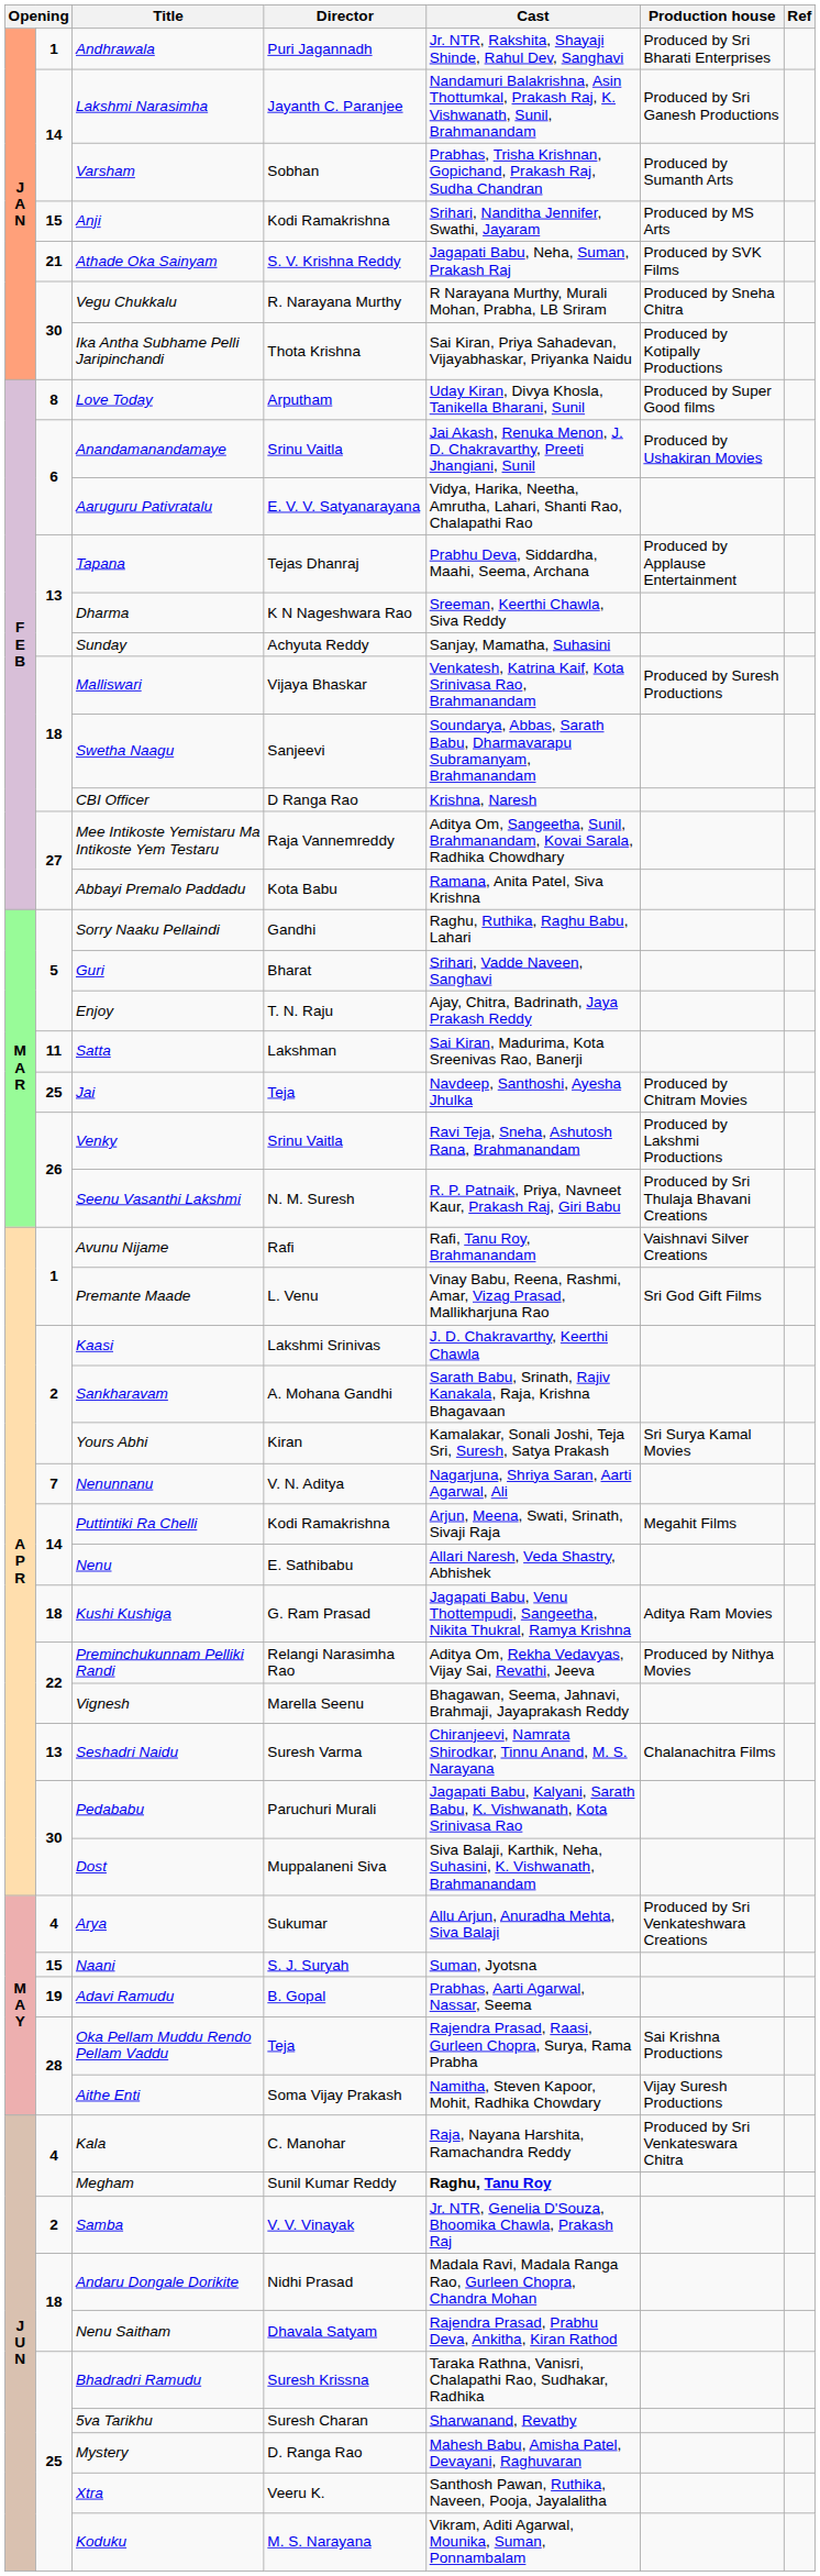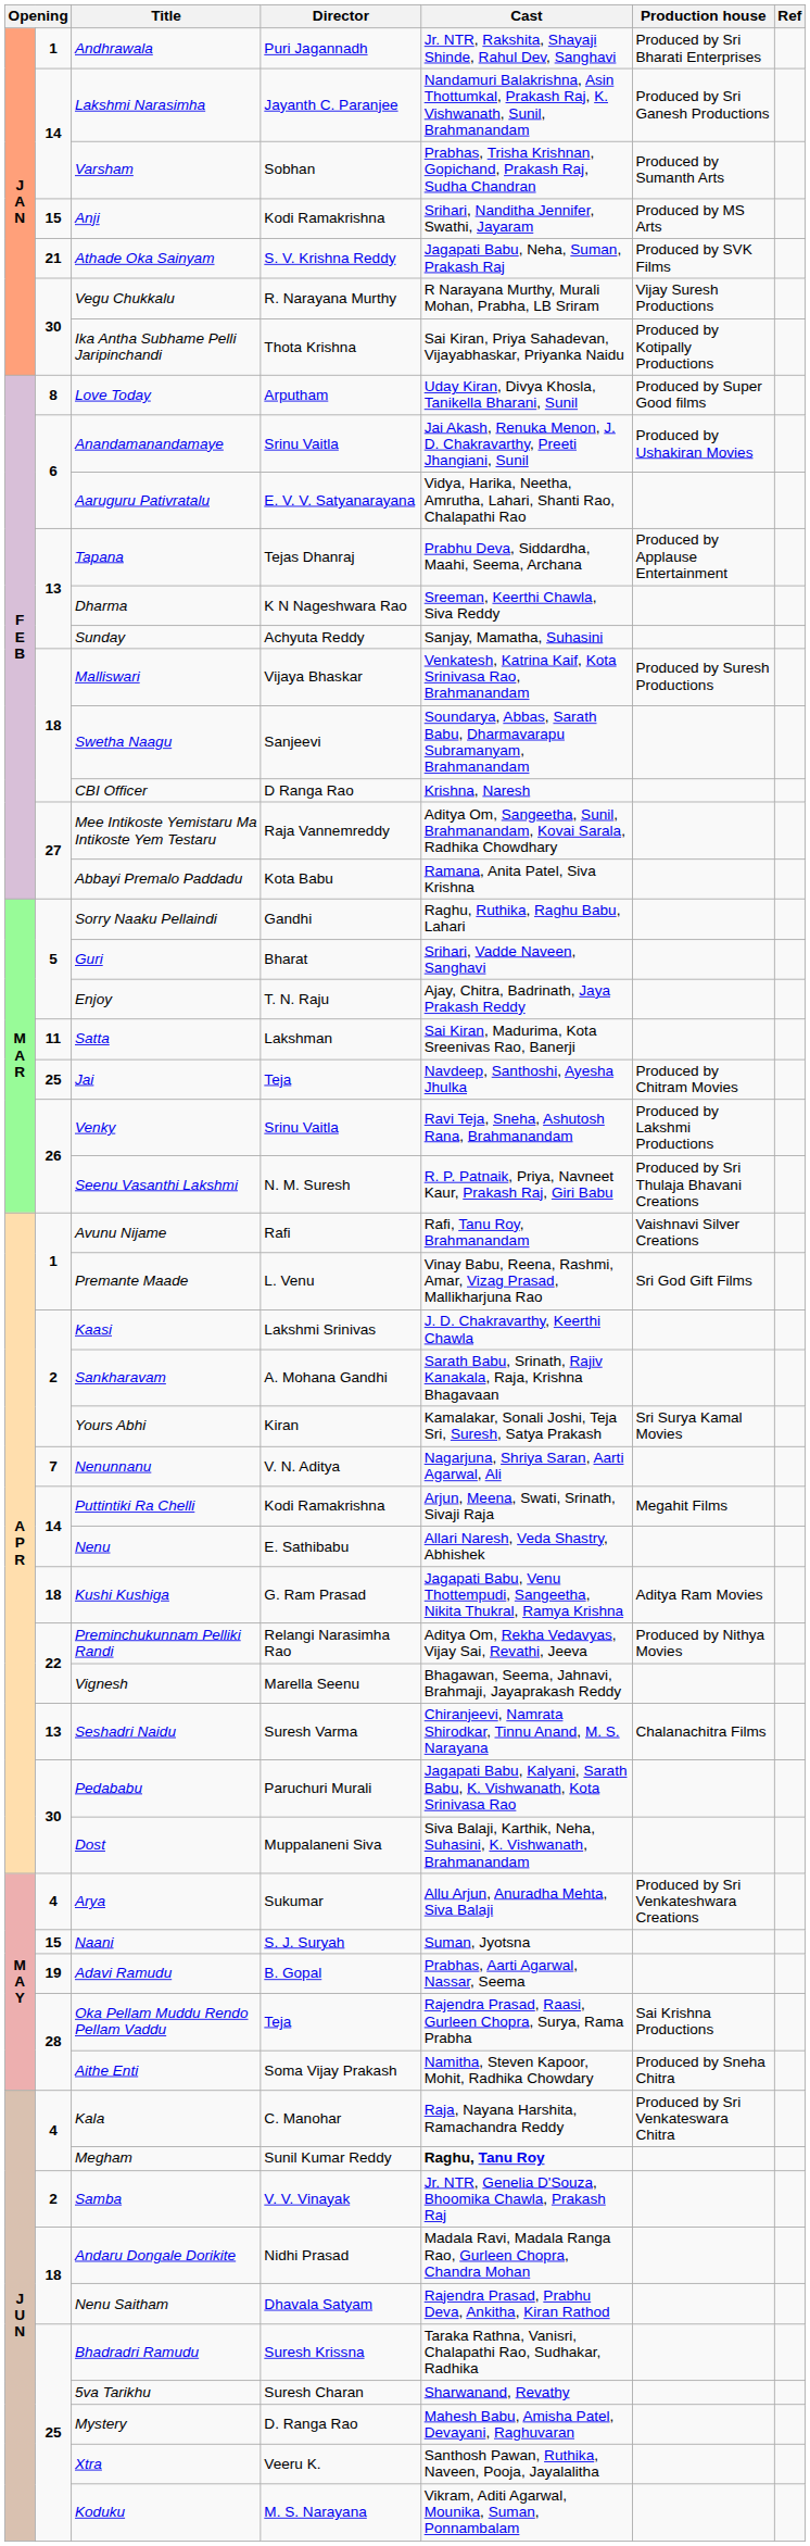Vegu Chukkalu | Production house: Produced by Sneha Chitra -> Vijay Suresh Productions
Aithe Enti | Production house: Vijay Suresh Productions -> Produced by Sneha Chitra
